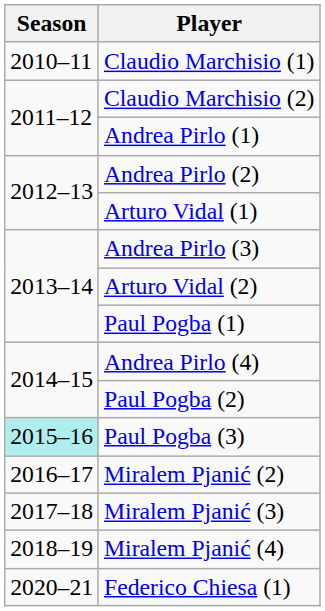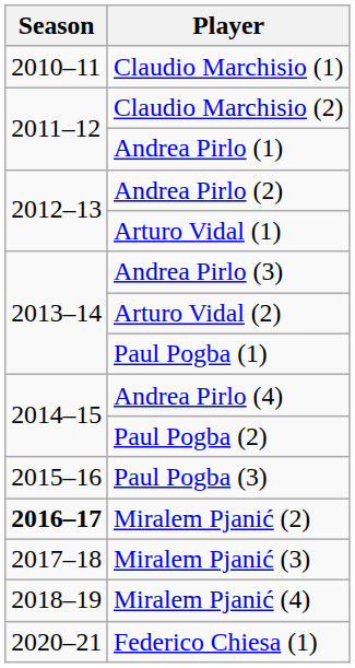Paul Pogba (3) | Season: paleturquoise background -> no background
Miralem Pjanić (2) | Season: normal -> bold
